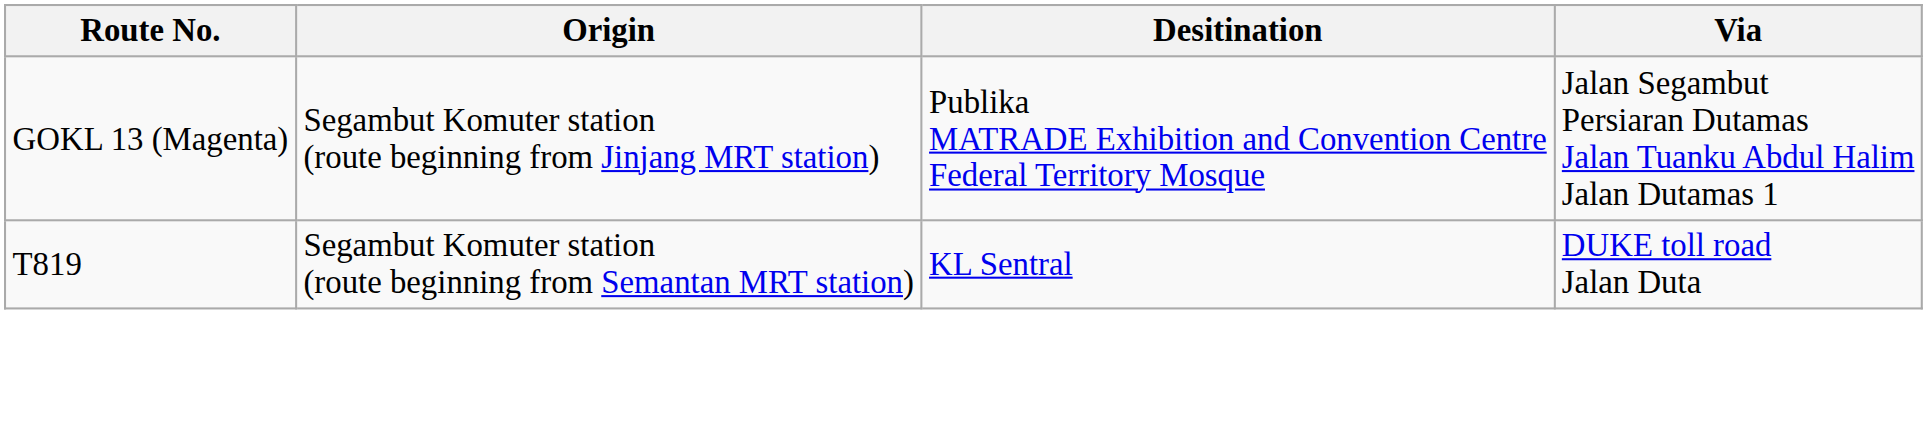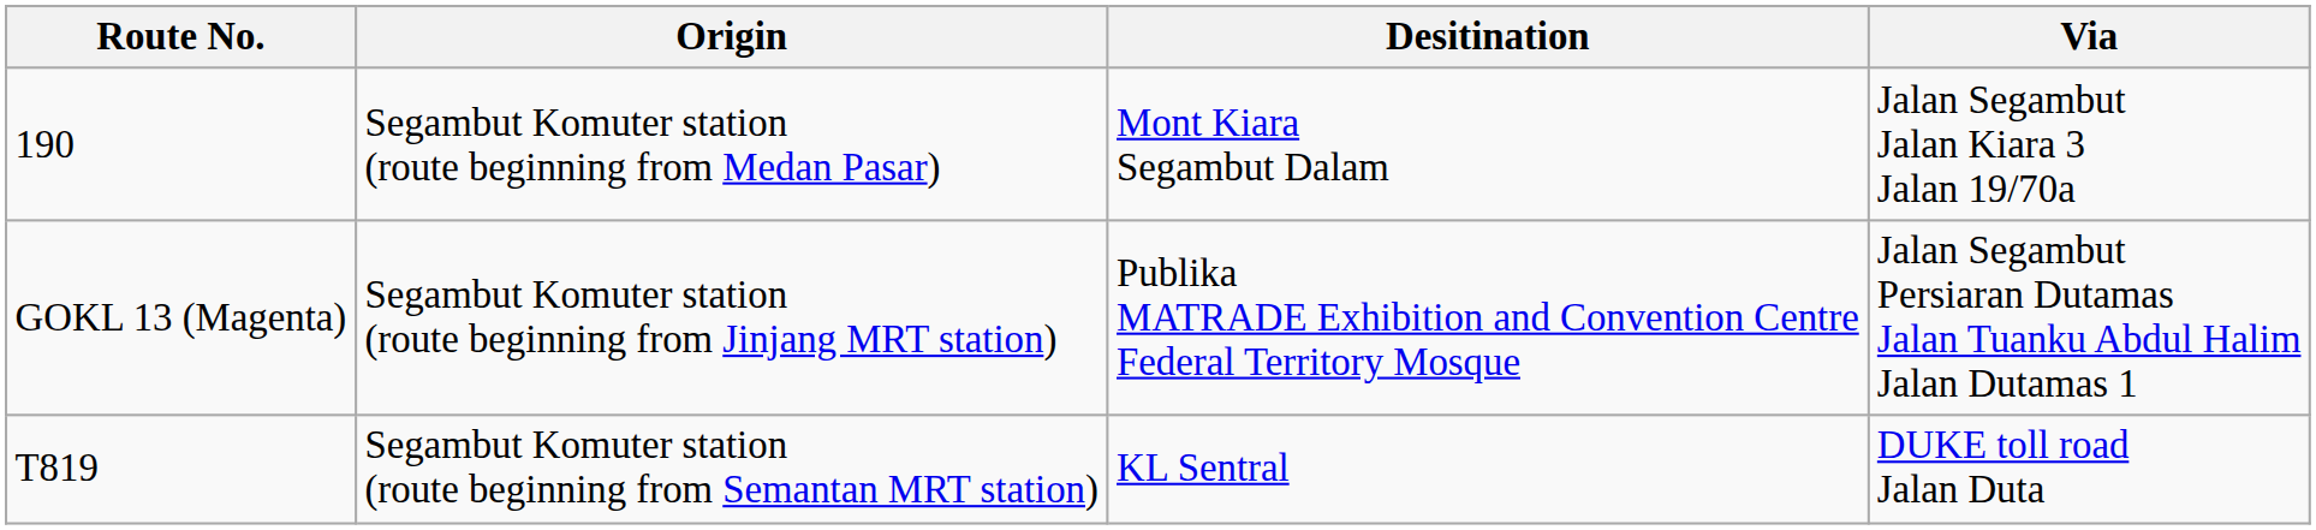+ row: 190 | Segambut Komuter station (route beginning from Medan Pasar) | Mont Kiara Segambut Dalam | Jalan Segambut Jalan Kiara 3 Jalan 19/70a
